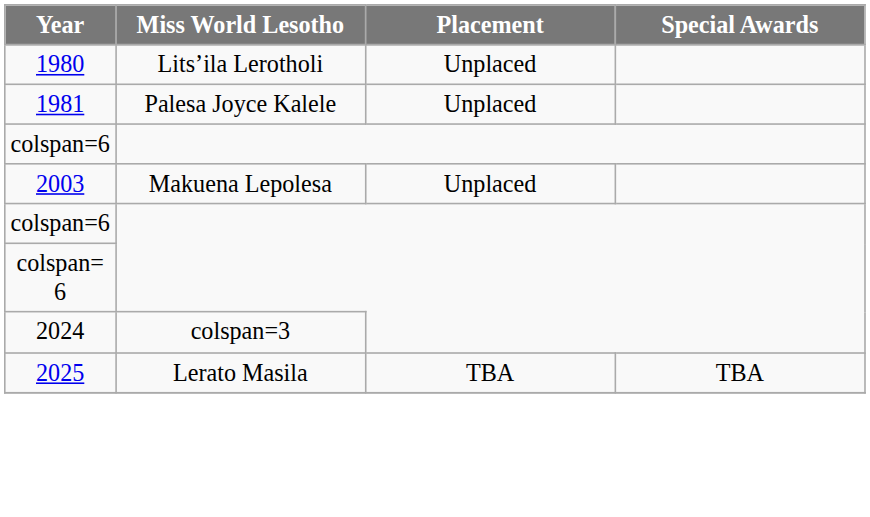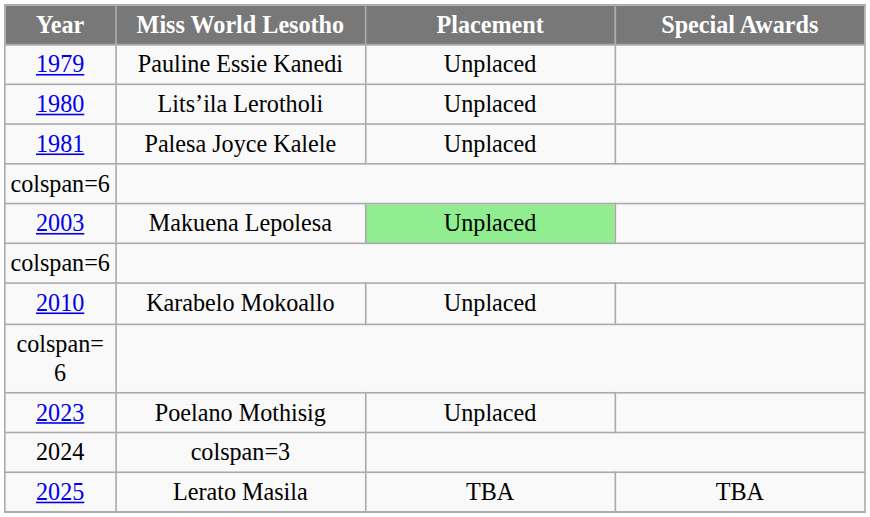+ row: 1979 | Pauline Essie Kanedi | Unplaced
2003 | Placement: no background -> lightgreen background
+ row: 2010 | Karabelo Mokoallo | Unplaced
+ row: 2023 | Poelano Mothisig | Unplaced
